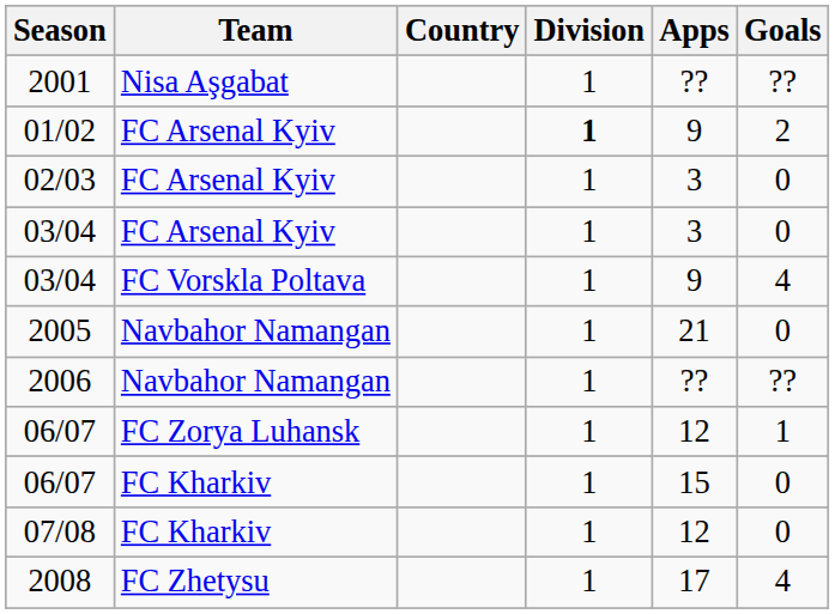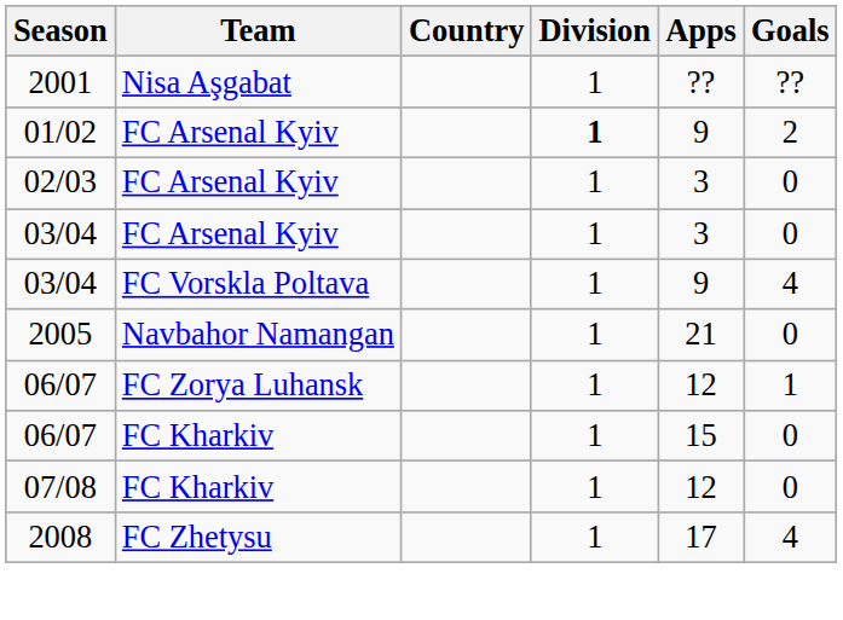- row: 2006 | Navbahor Namangan | 1 | ?? | ??
